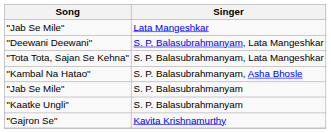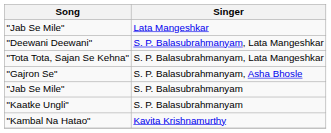row 5 | Song: "Kambal Na Hatao" -> "Gajron Se"
row 8 | Song: "Gajron Se" -> "Kambal Na Hatao"
